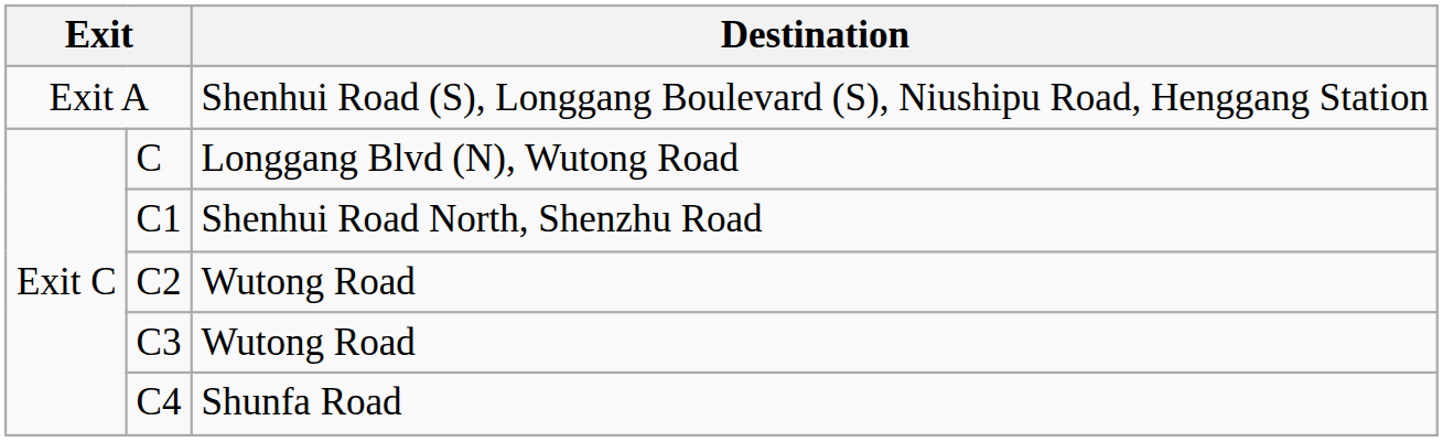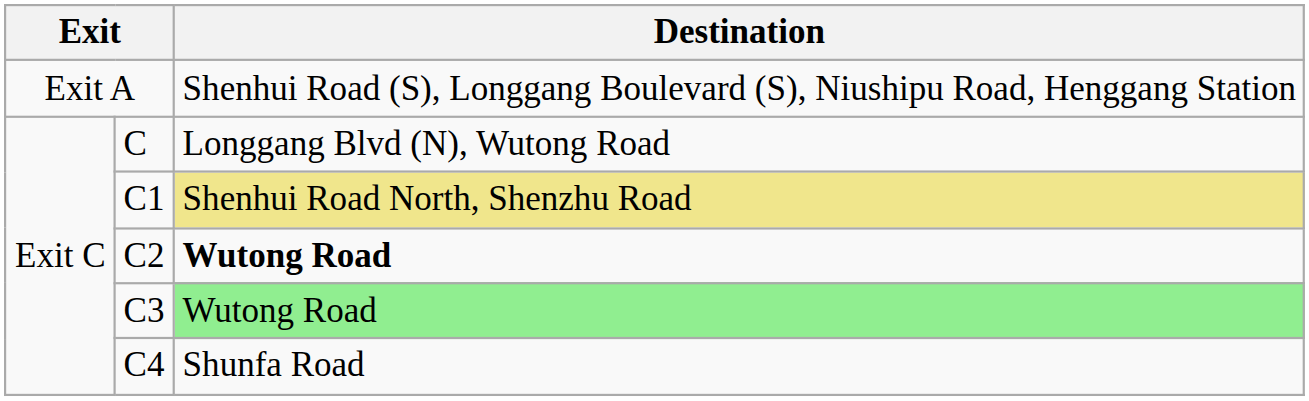C1 | Destination: no background -> khaki background
C2 | Destination: normal -> bold
C3 | Destination: no background -> lightgreen background
